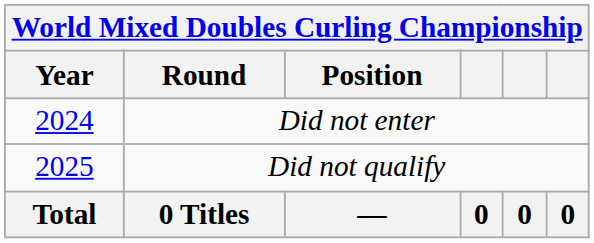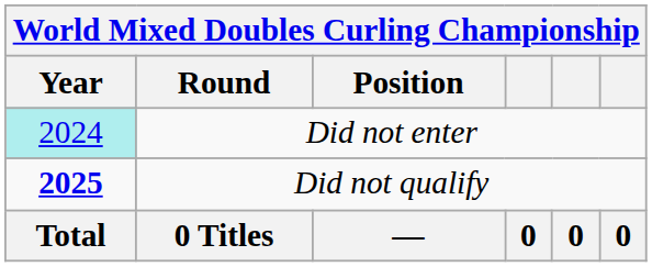Did not enter | Year: no background -> paleturquoise background
Did not qualify | Year: normal -> bold
